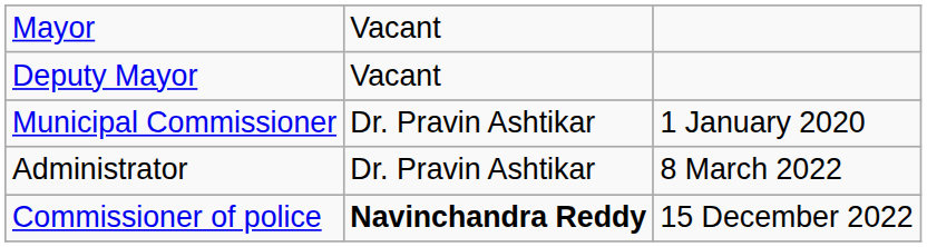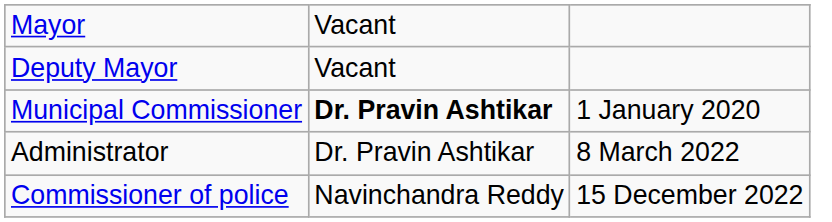Municipal Commissioner | column 2: normal -> bold
Commissioner of police | column 2: bold -> normal
